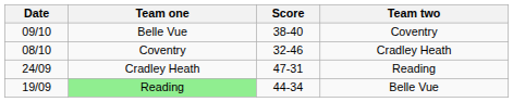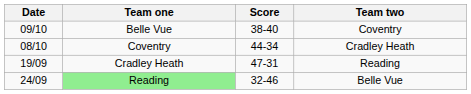row 3 | Score: 32-46 -> 44-34
row 4 | Date: 24/09 -> 19/09
row 5 | Date: 19/09 -> 24/09
row 5 | Score: 44-34 -> 32-46
